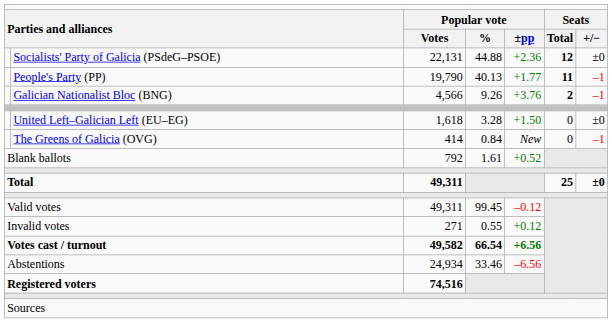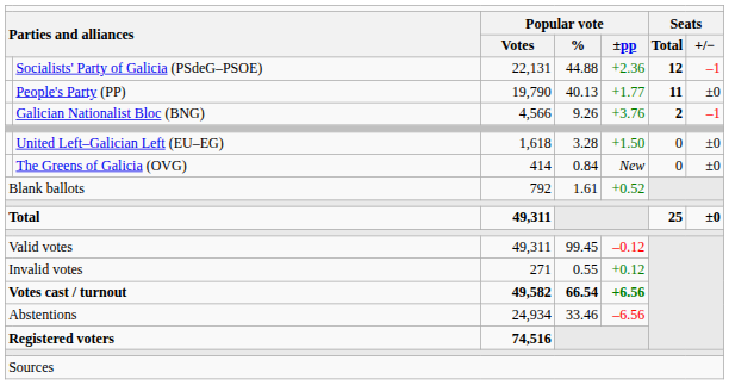Socialists' Party of Galicia (PSdeG–PSOE) | column 7: ±0 -> –1
People's Party (PP) | column 7: –1 -> ±0
The Greens of Galicia (OVG) | column 7: –1 -> ±0
